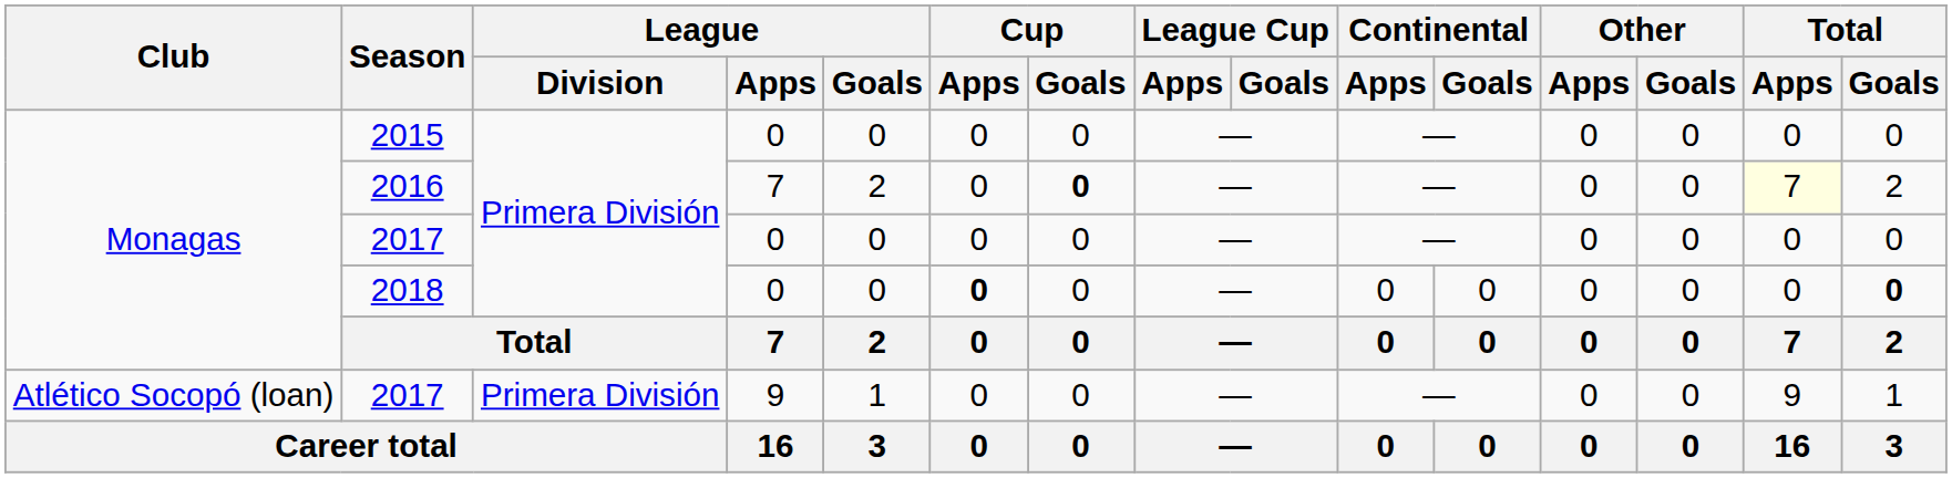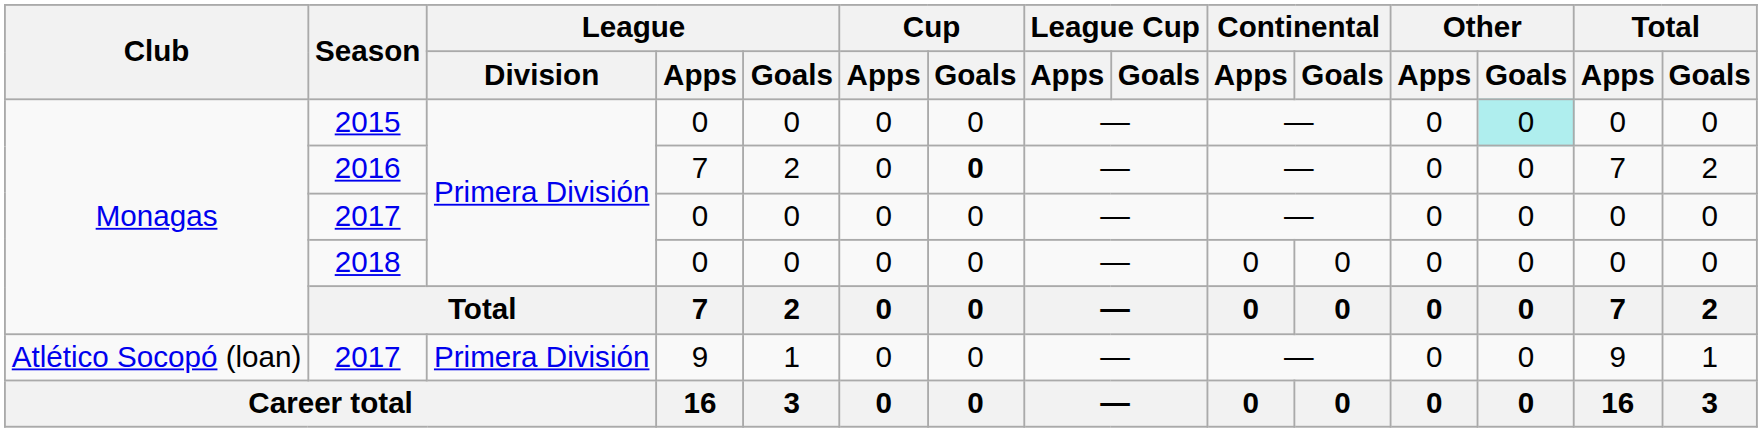2015 | Other / Goals: no background -> paleturquoise background
2016 | Total / Apps: lightyellow background -> no background
2018 | Cup / Apps: bold -> normal
2018 | Total / Goals: bold -> normal
